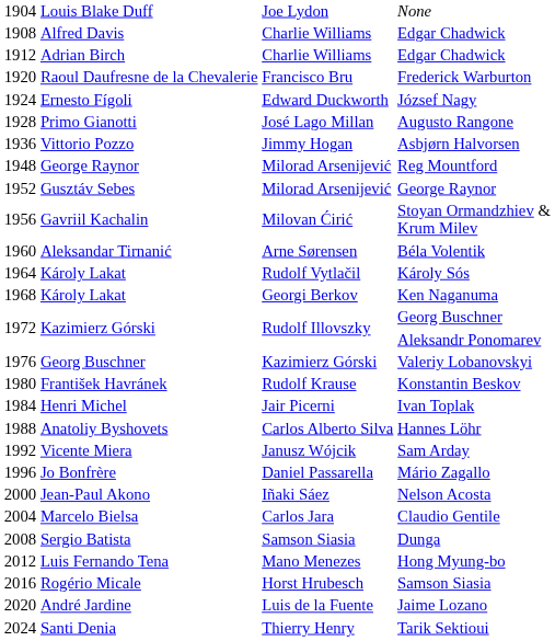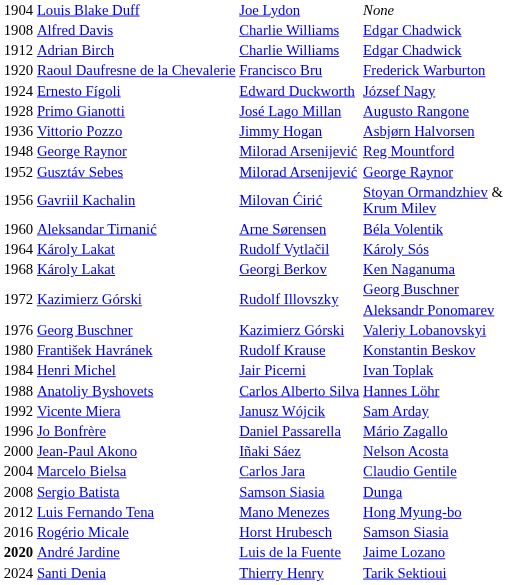Jaime Lozano | column 1: normal -> bold
